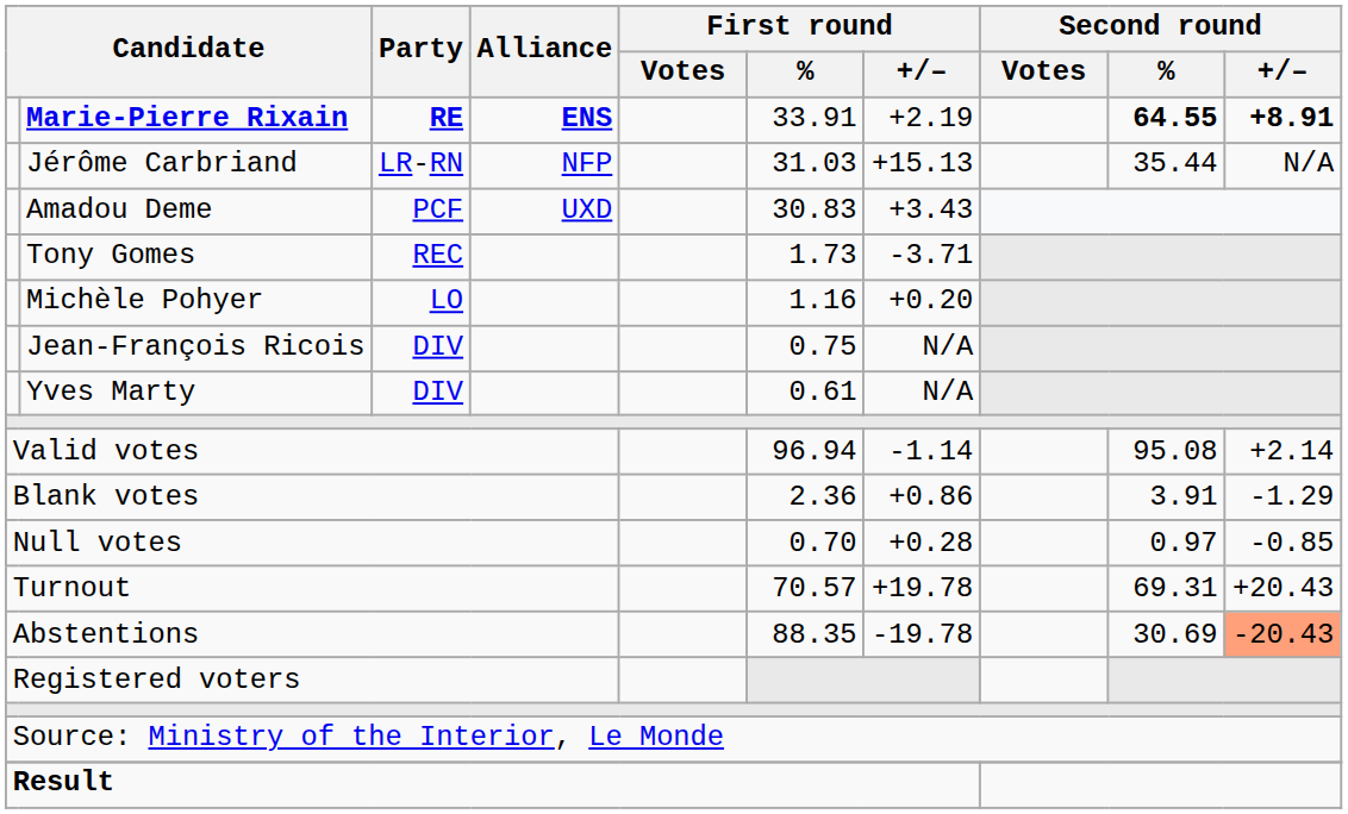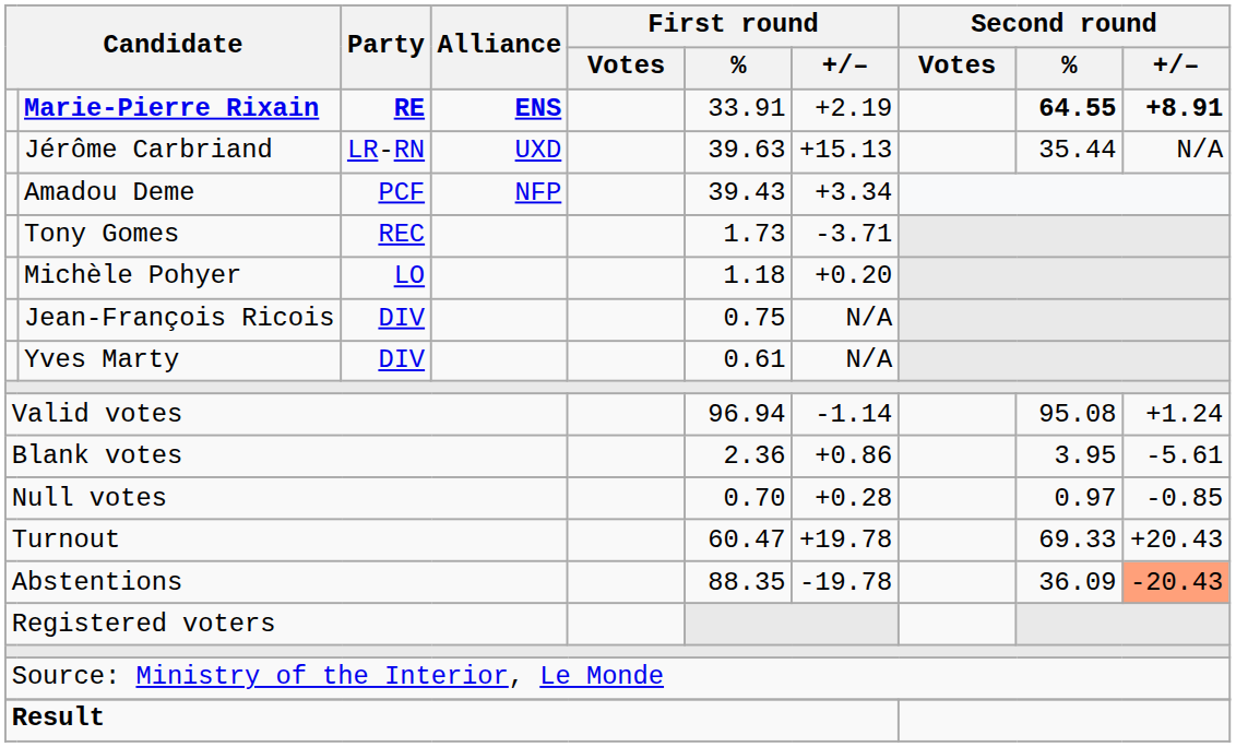Jérôme Carbriand | Alliance: NFP -> UXD
Jérôme Carbriand | First round / %: 31.03 -> 39.63
Amadou Deme | Alliance: UXD -> NFP
Amadou Deme | First round / %: 30.83 -> 39.43
Amadou Deme | First round / +/–: +3.43 -> +3.34
Michèle Pohyer | First round / %: 1.16 -> 1.18
Valid votes | Second round / +/–: +2.14 -> +1.24
Blank votes | Second round / %: 3.91 -> 3.95
Blank votes | Second round / +/–: -1.29 -> -5.61
Turnout | First round / %: 70.57 -> 60.47
Turnout | Second round / %: 69.31 -> 69.33
Abstentions | Second round / %: 30.69 -> 36.09
